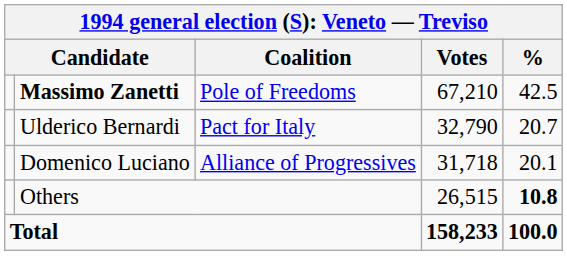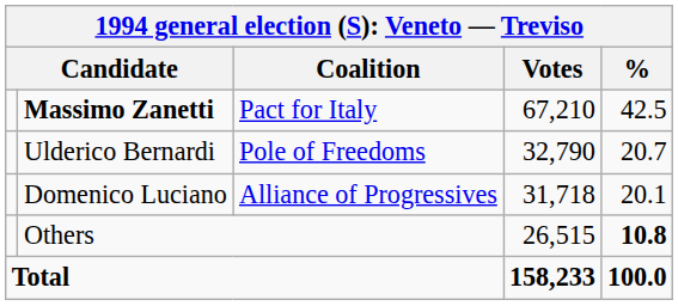Massimo Zanetti | Coalition: Pole of Freedoms -> Pact for Italy
Ulderico Bernardi | Coalition: Pact for Italy -> Pole of Freedoms
